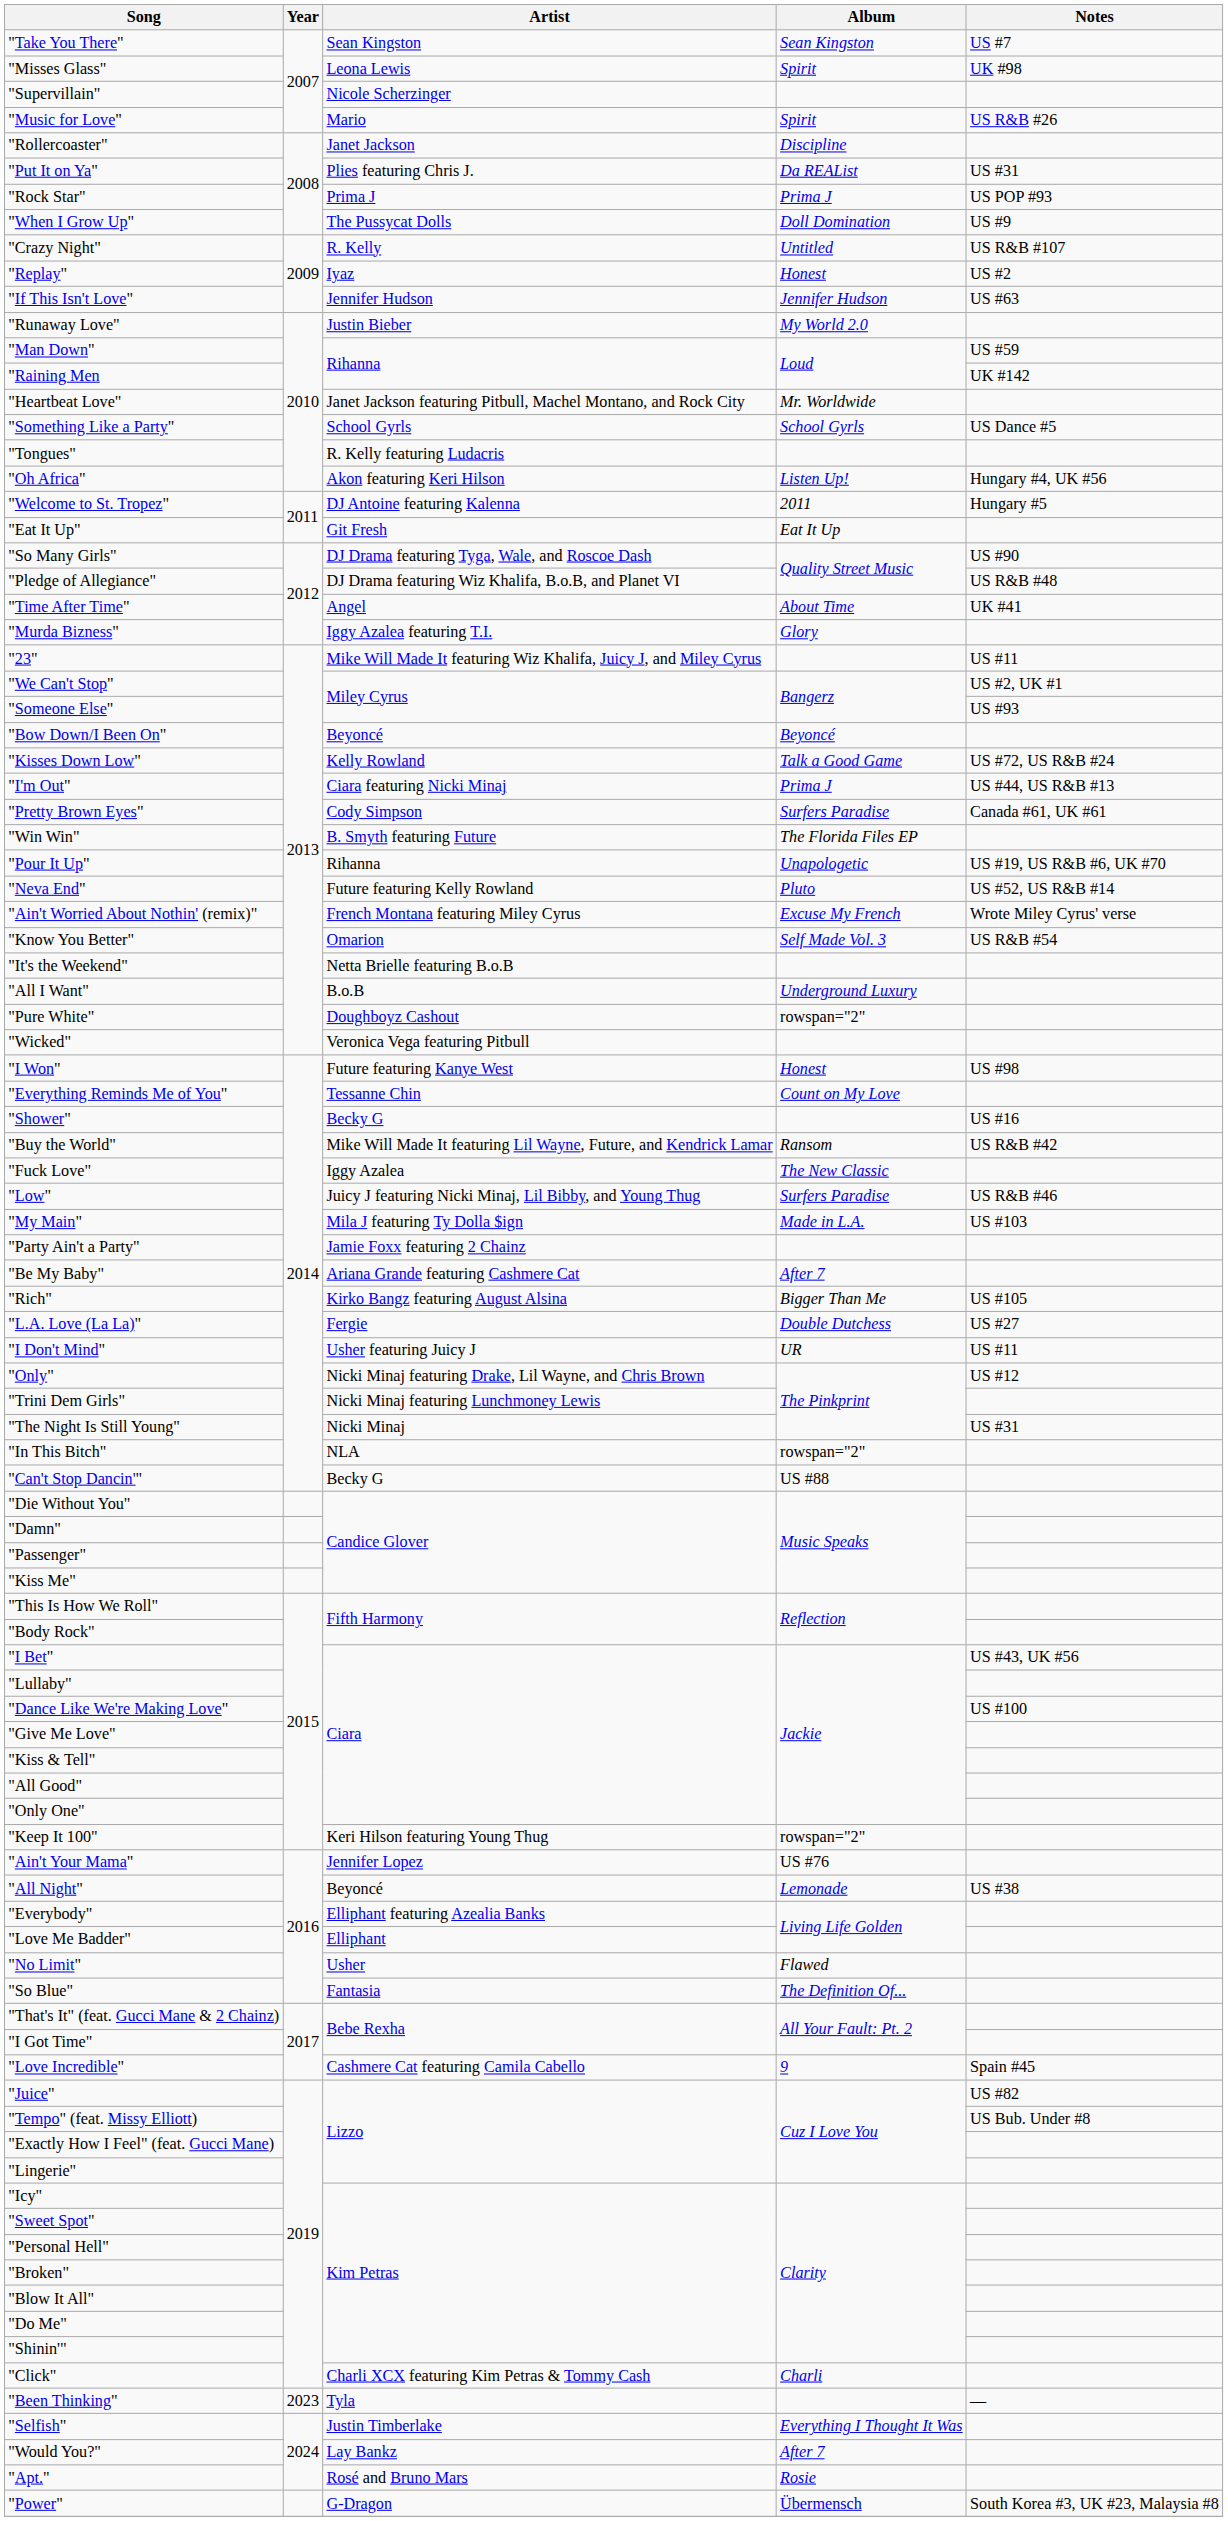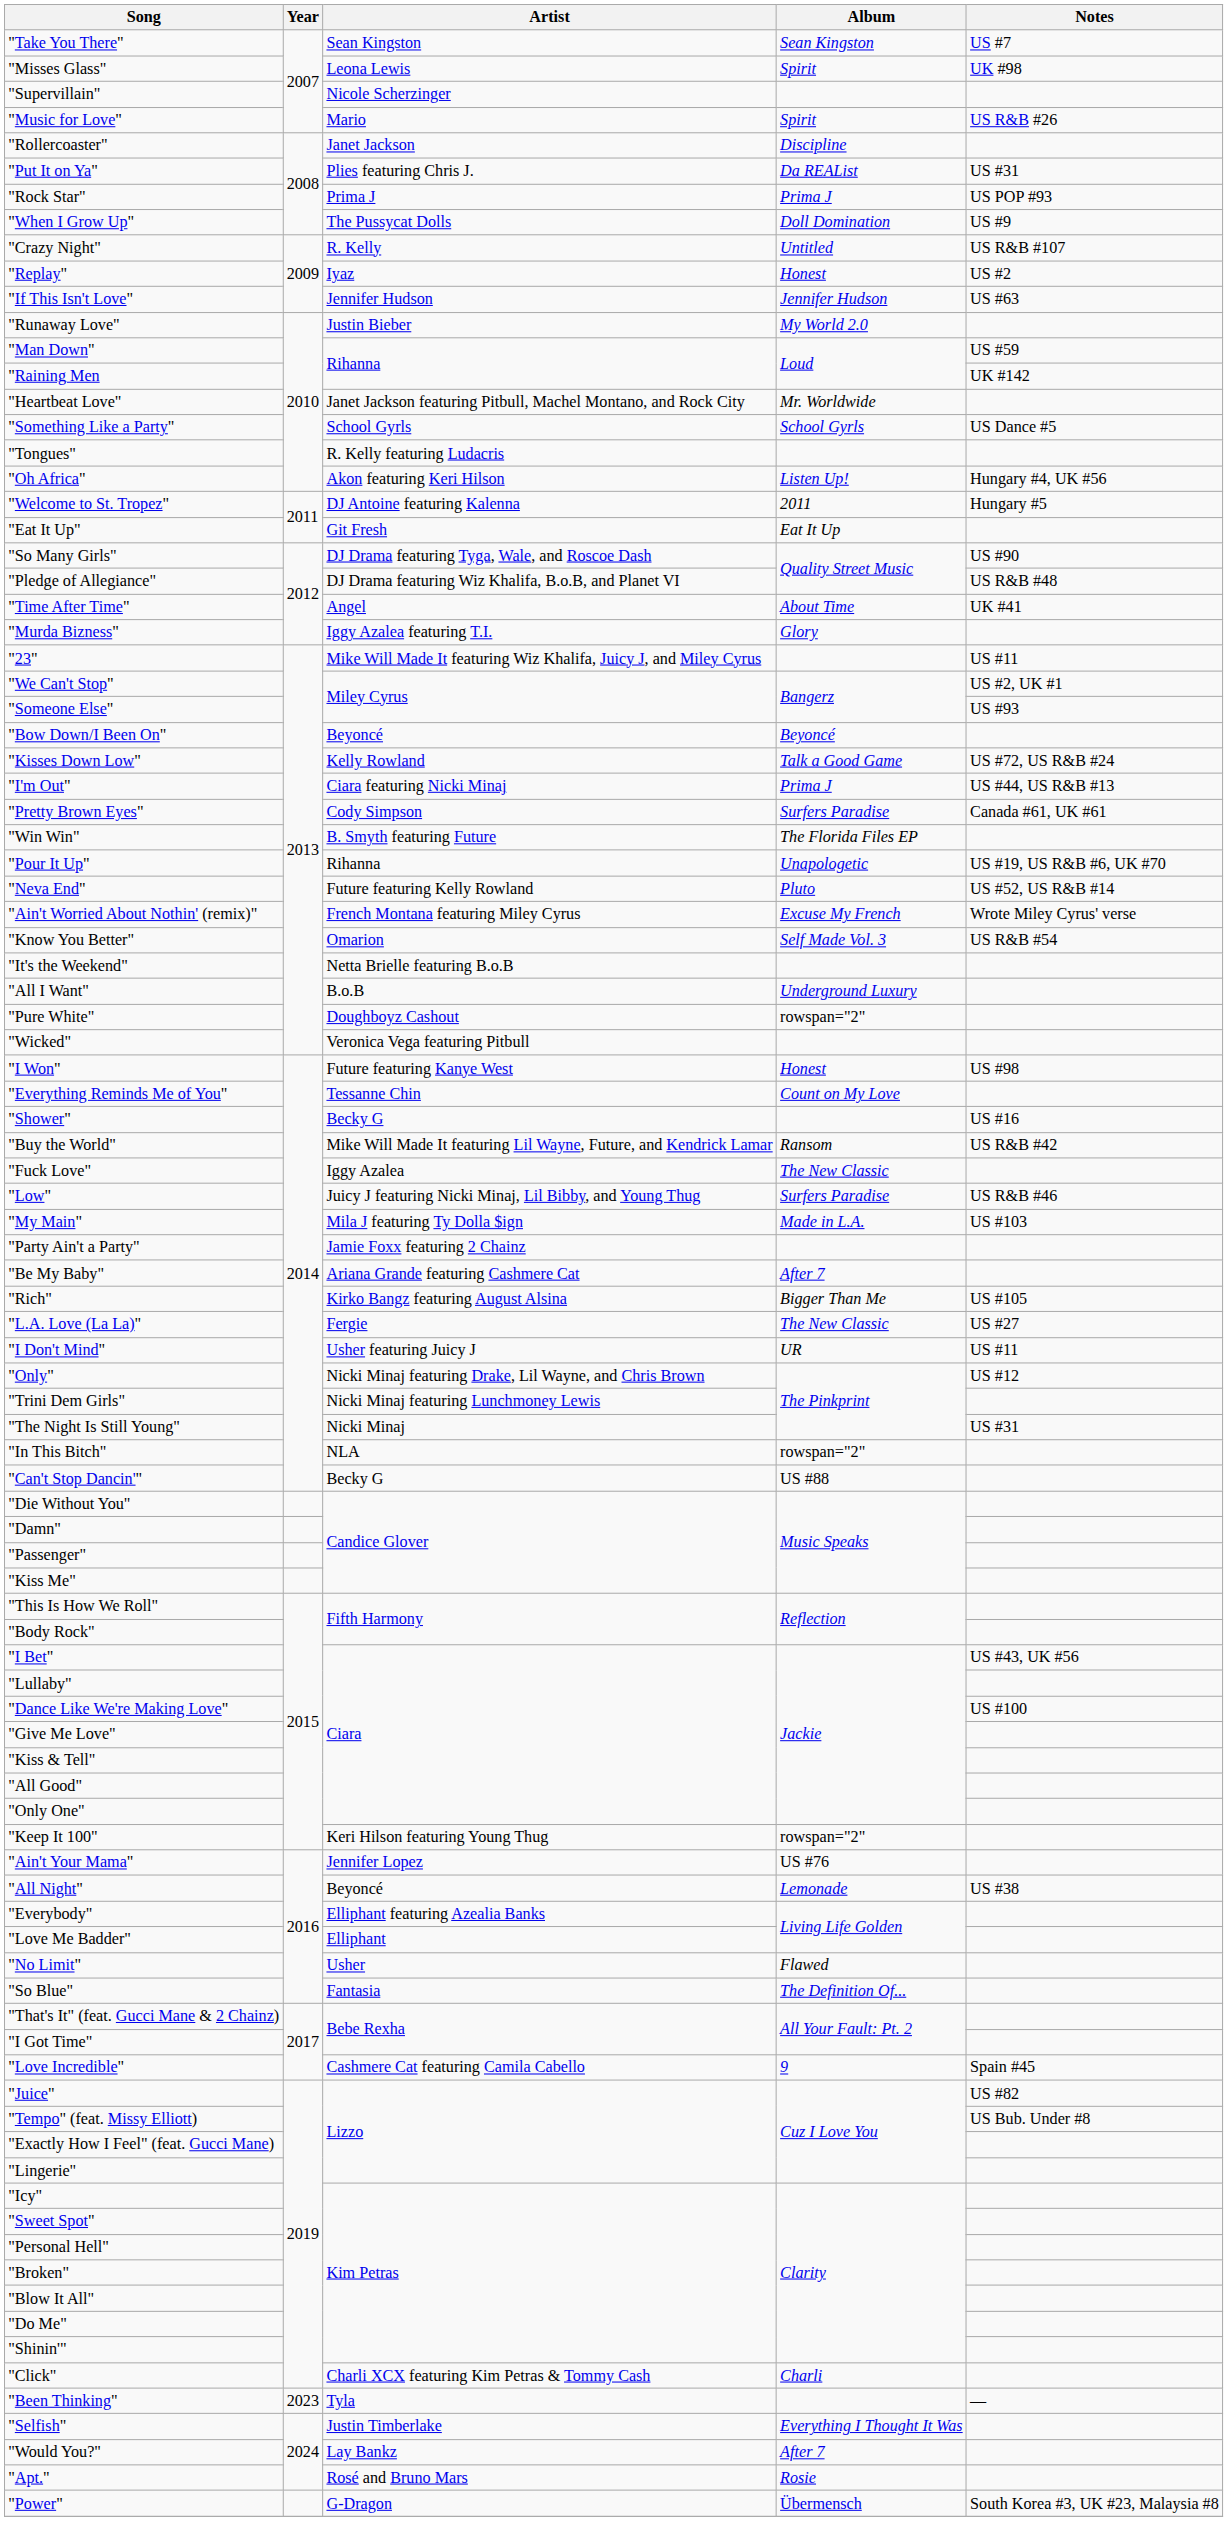"L.A. Love (La La)" | Album: Double Dutchess -> The New Classic
